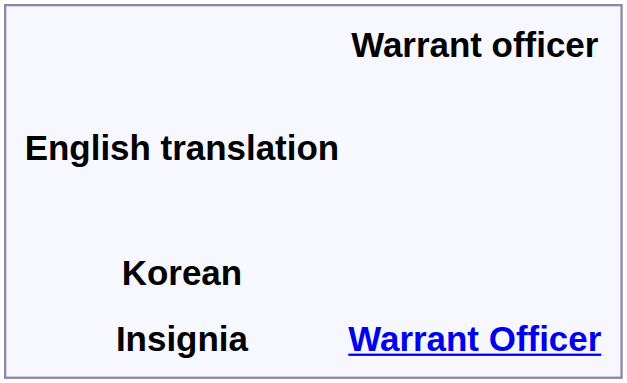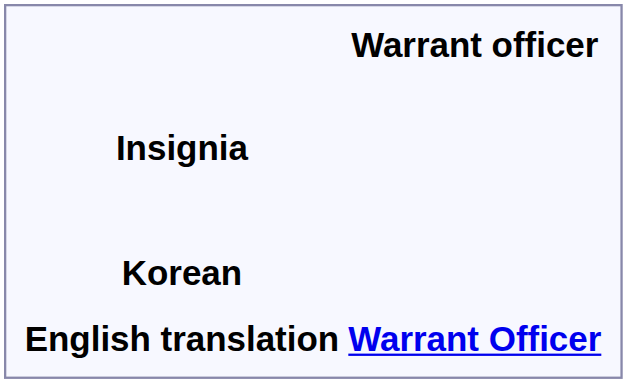row 2 | column 1: English translation -> Insignia
row 4 | column 1: Insignia -> English translation
